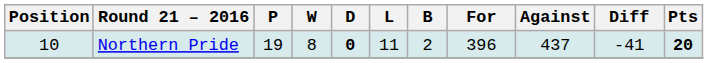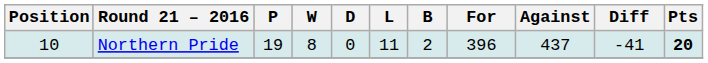Northern Pride | D: bold -> normal
